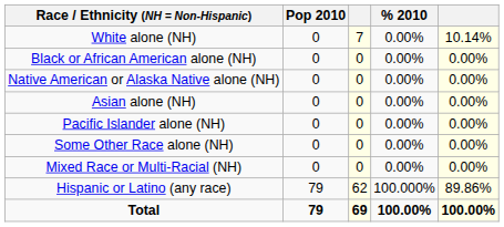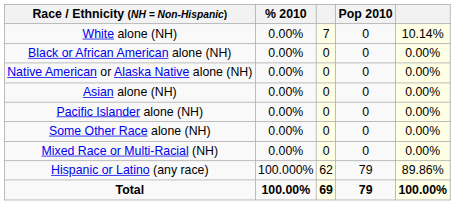columns swapped: Pop 2010 <-> % 2010
